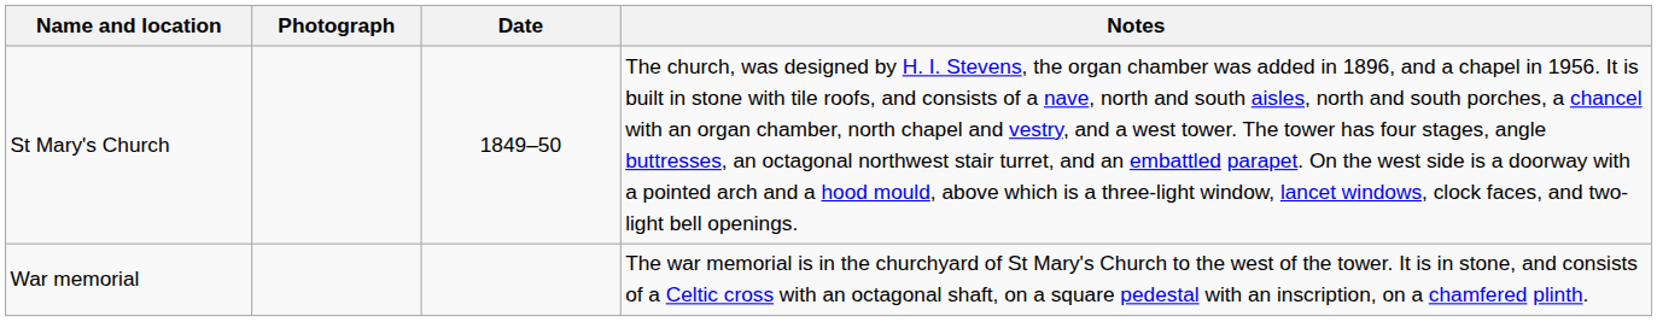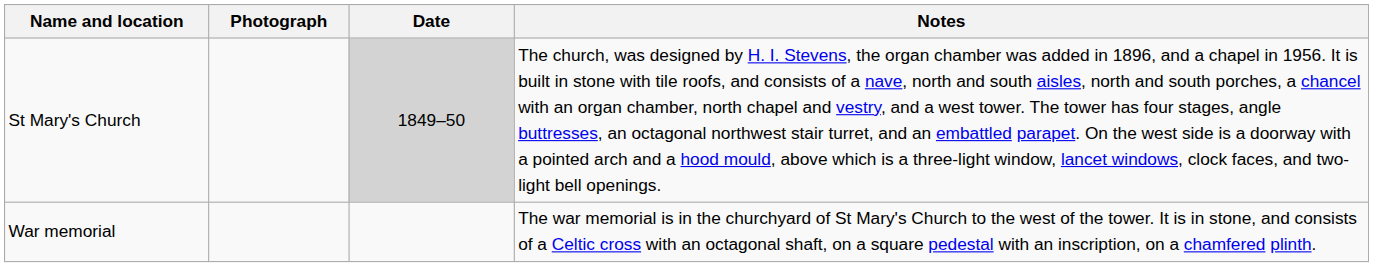St Mary's Church | Date: no background -> lightgrey background
